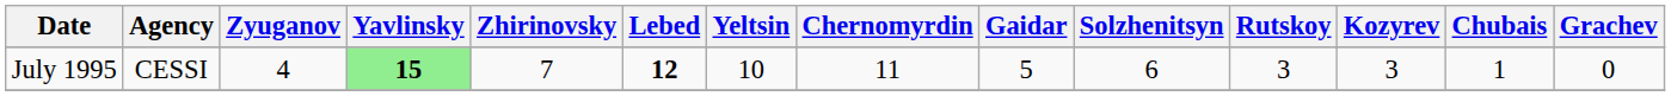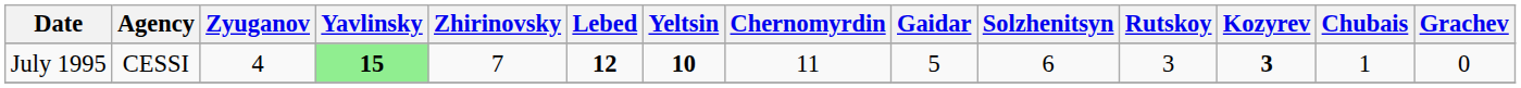July 1995 | Yeltsin: normal -> bold
July 1995 | Kozyrev: normal -> bold
